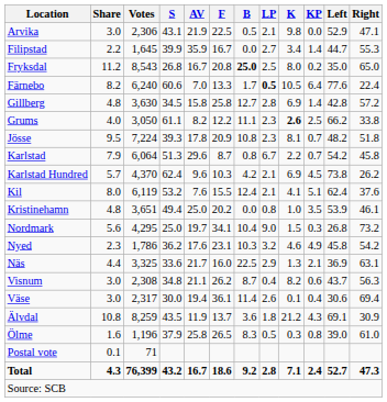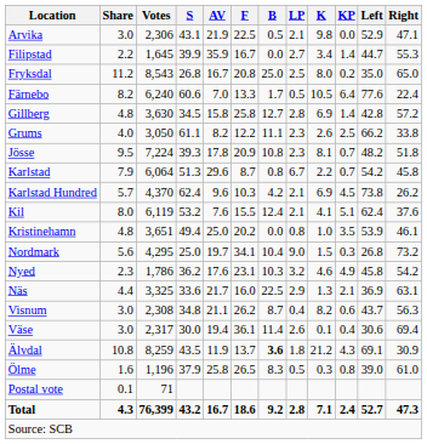Fryksdal | B: bold -> normal
Färnebo | LP: bold -> normal
Grums | K: bold -> normal
Älvdal | B: normal -> bold
